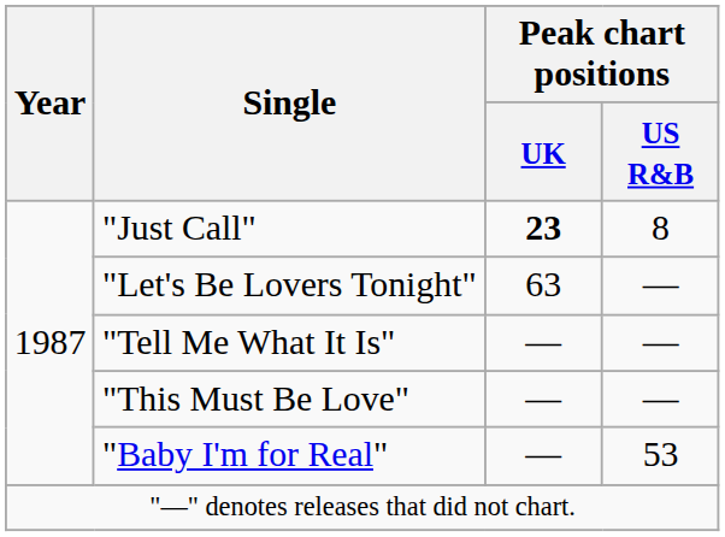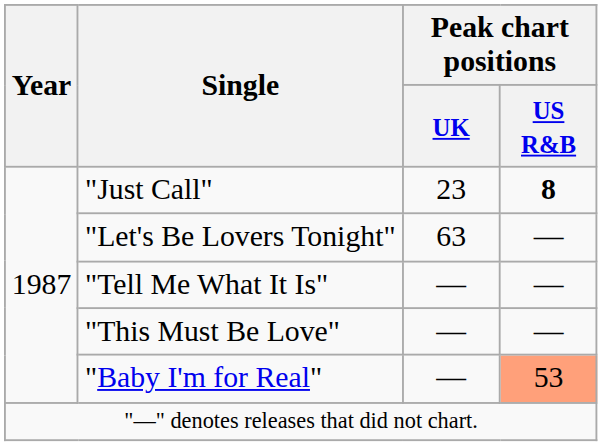"Just Call" | Peak chart positions / UK: bold -> normal
"Just Call" | Peak chart positions / US R&B: normal -> bold
"Baby I'm for Real" | Peak chart positions / US R&B: no background -> lightsalmon background
